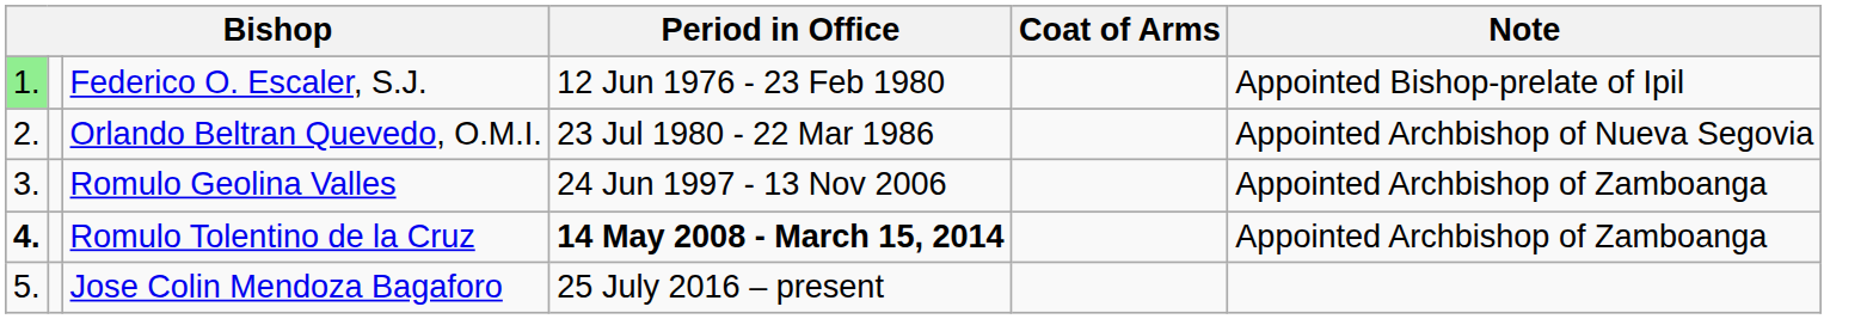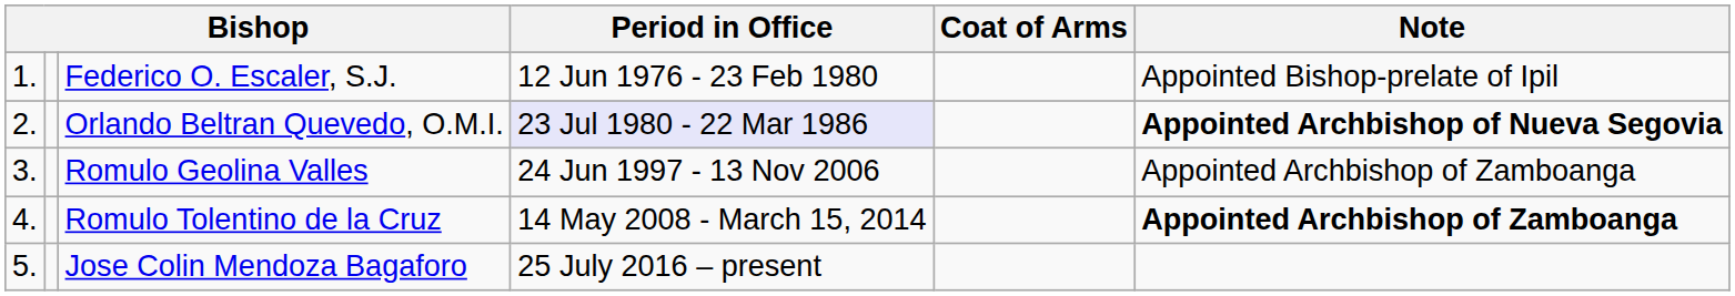Federico O. Escaler, S.J. | column 1: lightgreen background -> no background
Orlando Beltran Quevedo, O.M.I. | Period in Office: no background -> lavender background
Orlando Beltran Quevedo, O.M.I. | Note: normal -> bold
Romulo Tolentino de la Cruz | column 1: bold -> normal
Romulo Tolentino de la Cruz | Period in Office: bold -> normal
Romulo Tolentino de la Cruz | Note: normal -> bold
